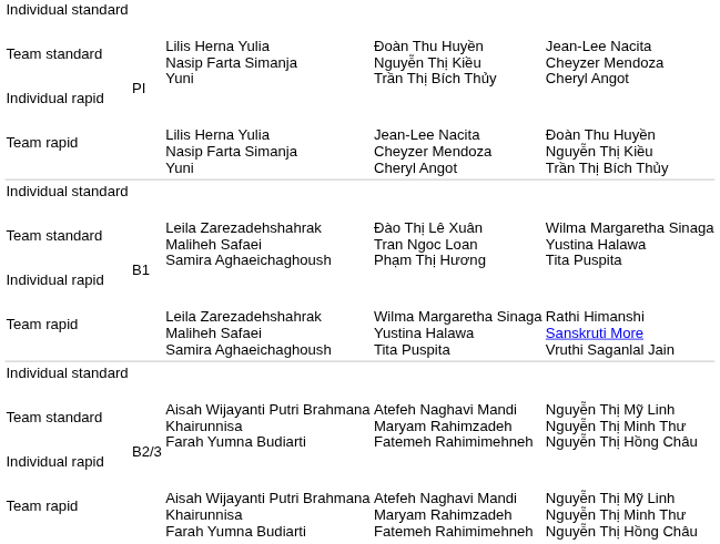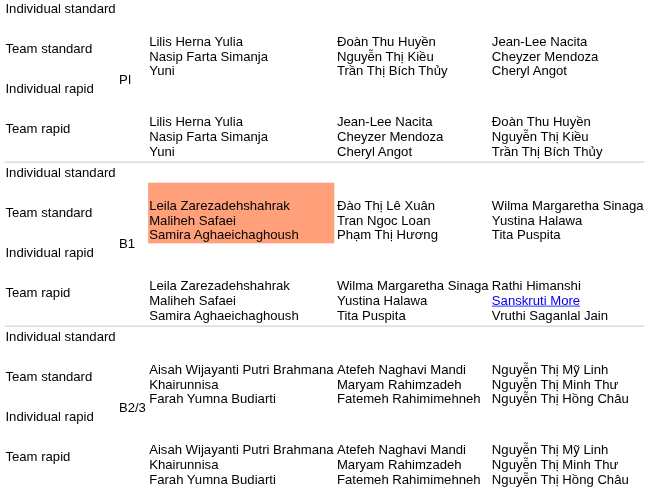Đào Thị Lê Xuân Tran Ngoc Loan Phạm Thị Hương | column 3: no background -> lightsalmon background
